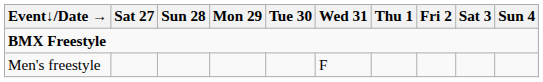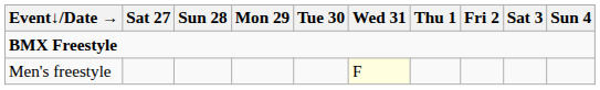Men's freestyle | Wed 31: no background -> lightyellow background
